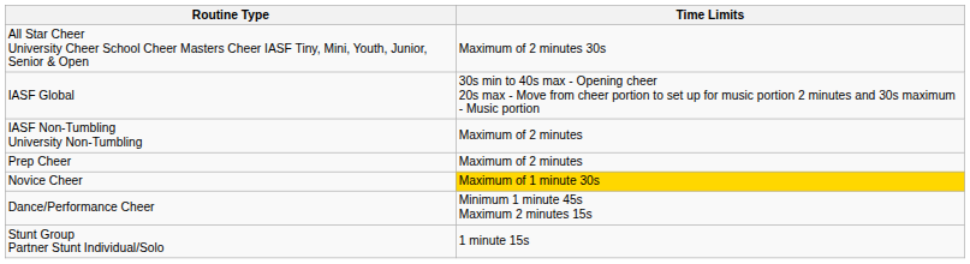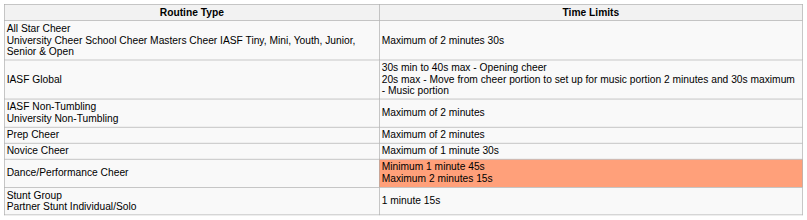Novice Cheer | Time Limits: gold background -> no background
Dance/Performance Cheer | Time Limits: no background -> lightsalmon background
